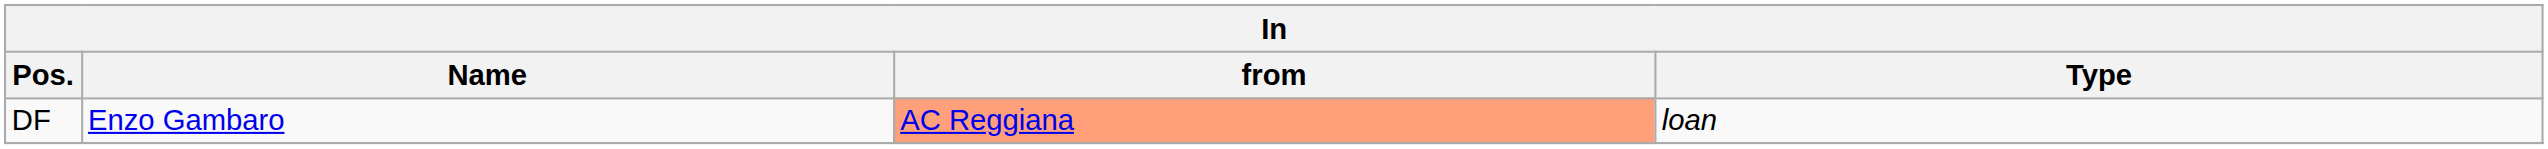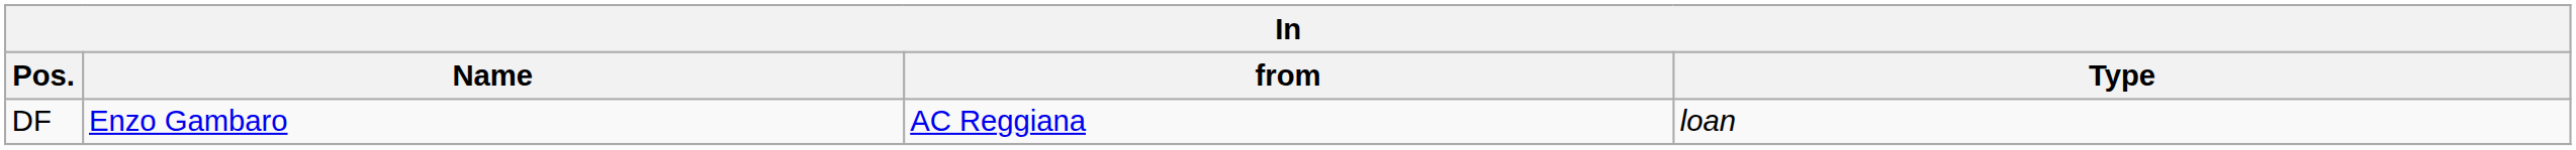DF | from: lightsalmon background -> no background
